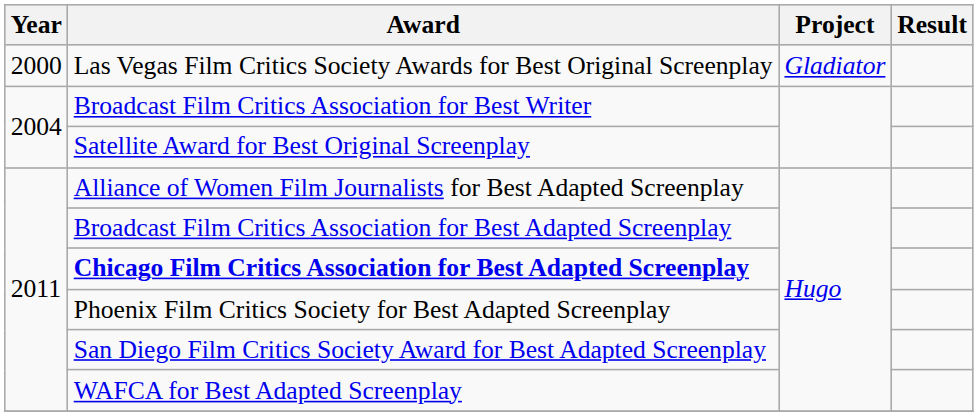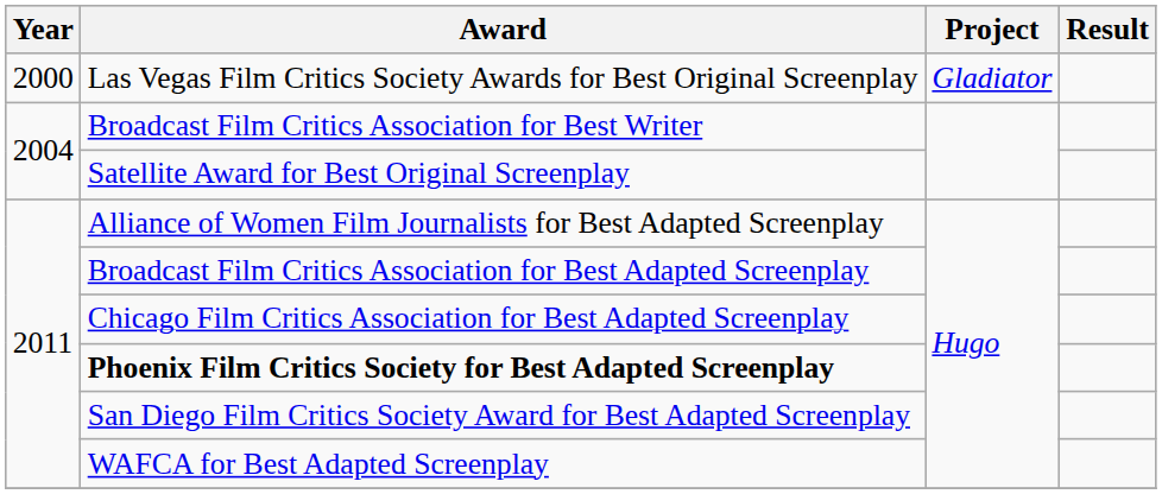Chicago Film Critics Association for Best Adapted Screenplay | Award: bold -> normal
Phoenix Film Critics Society for Best Adapted Screenplay | Award: normal -> bold
